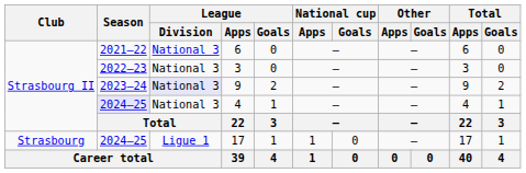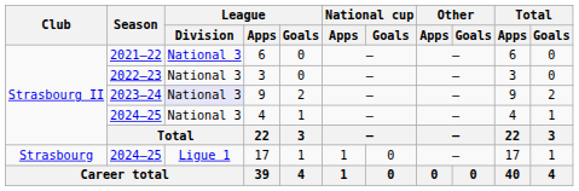row 6 | Season: lavender background -> no background
